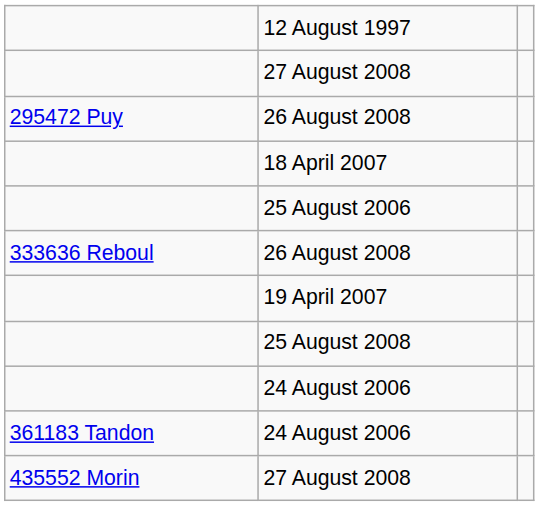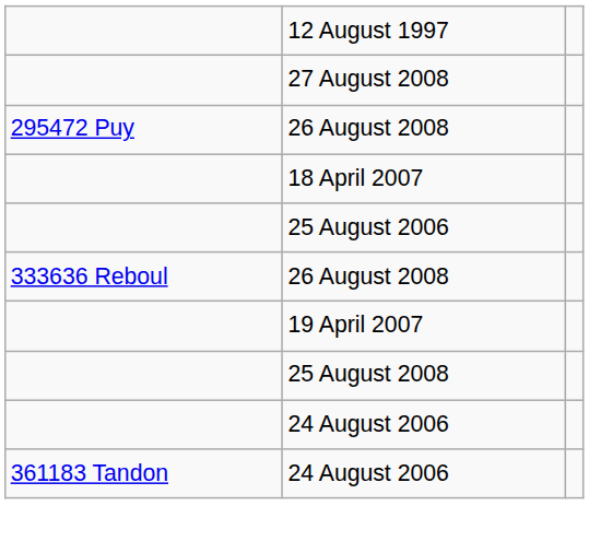- row: 435552 Morin | 27 August 2008
